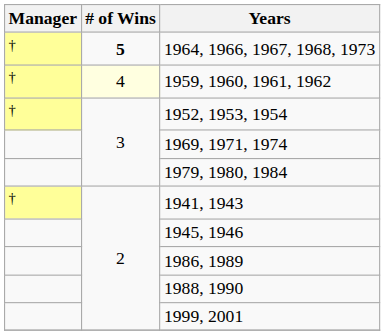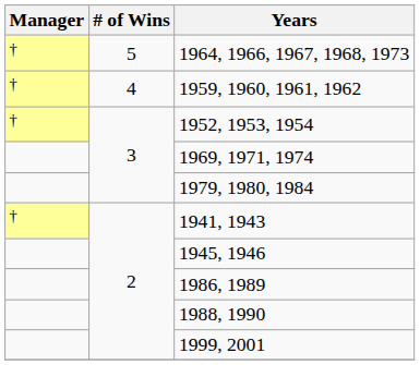1964, 1966, 1967, 1968, 1973 | # of Wins: bold -> normal
1959, 1960, 1961, 1962 | # of Wins: lightyellow background -> no background
